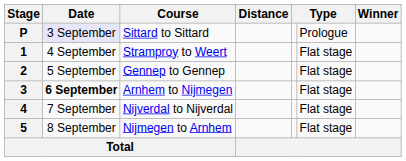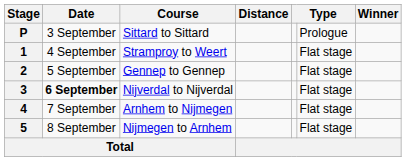P | Date: lavender background -> no background
3 | Course: Arnhem to Nijmegen -> Nijverdal to Nijverdal
4 | Course: Nijverdal to Nijverdal -> Arnhem to Nijmegen
